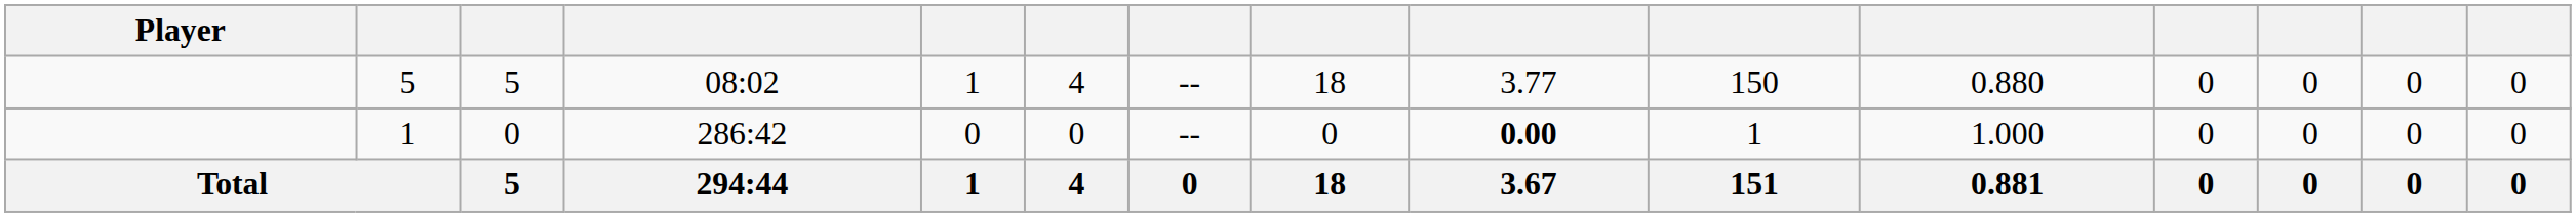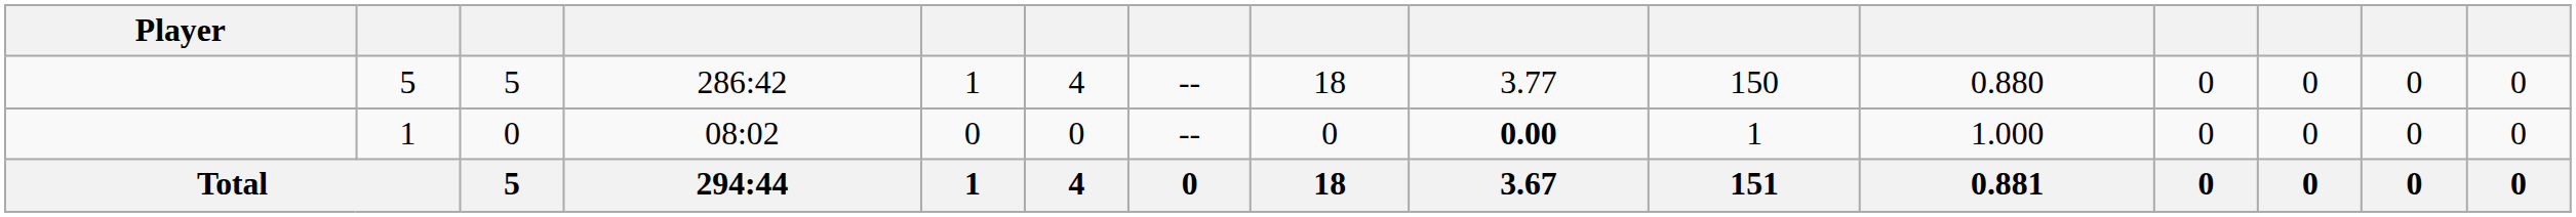row 2 | column 4: 08:02 -> 286:42
row 3 | column 4: 286:42 -> 08:02
